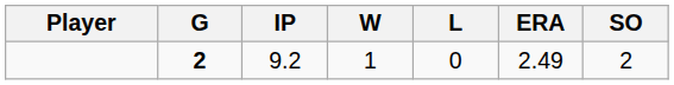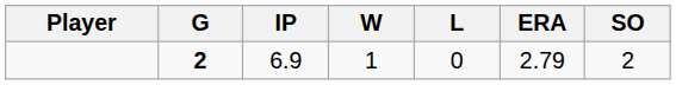row 2 | IP: 9.2 -> 6.9
row 2 | ERA: 2.49 -> 2.79
